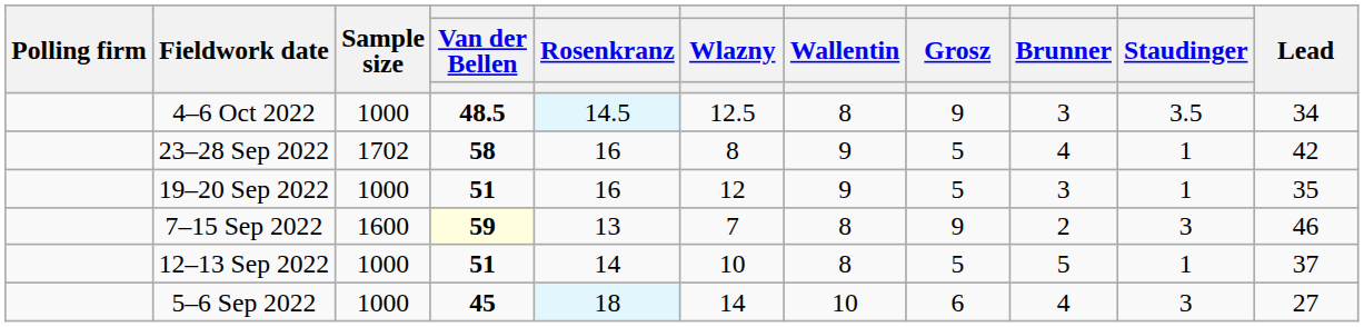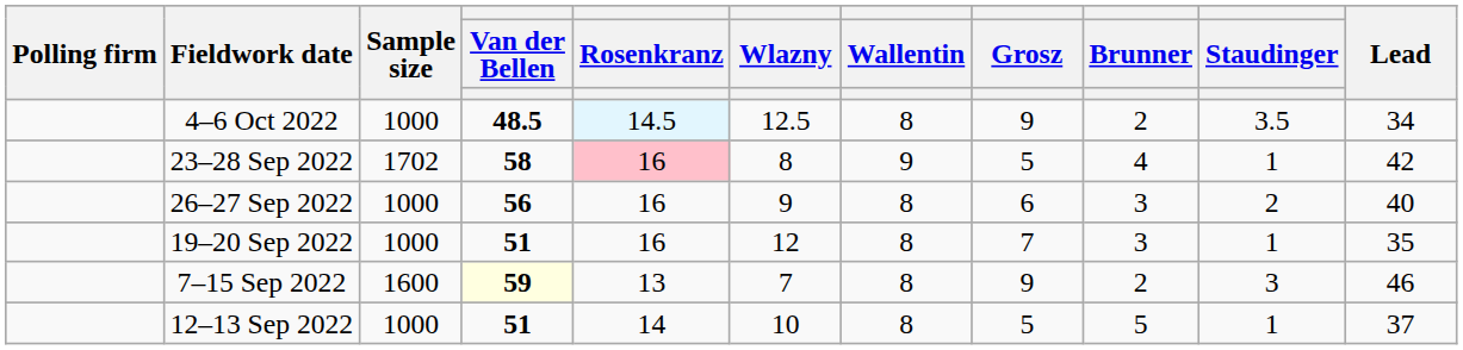4–6 Oct 2022 | Brunner: 3 -> 2
23–28 Sep 2022 | Rosenkranz: no background -> pink background
+ row: 26–27 Sep 2022 | 1000 | 56 | 16 | 9 | 8 | 6 | 3 | 2 | 40
19–20 Sep 2022 | Wallentin: 9 -> 8
19–20 Sep 2022 | Grosz: 5 -> 7
- row: 5–6 Sep 2022 | 1000 | 45 | 18 | 14 | 10 | 6 | 4 | 3 | 27
